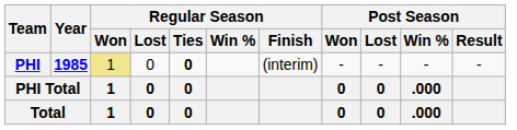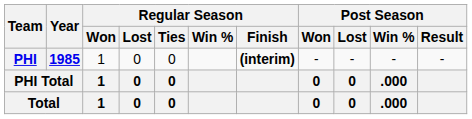PHI | Regular Season / Won: khaki background -> no background
PHI | Regular Season / Ties: bold -> normal
PHI | Regular Season / Finish: normal -> bold
